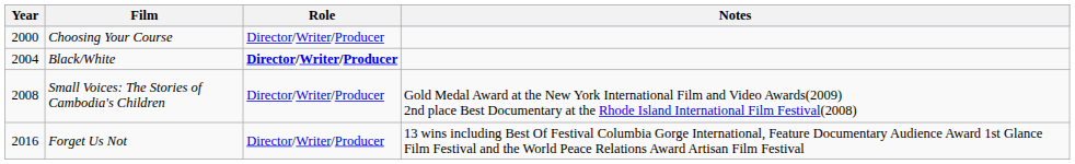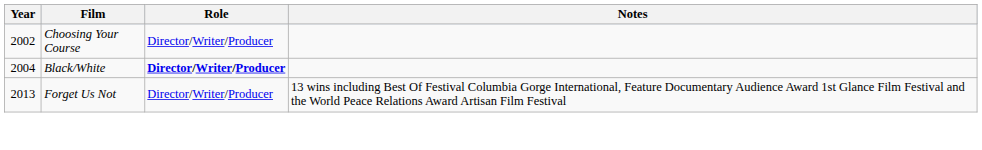Choosing Your Course | Year: 2000 -> 2002
- row: 2008 | Small Voices: The Stories of Cambodia's Children | Director/Writer/Producer | Gold Medal Award at the New York International Film and Video Awards(2009) 2nd place Best Documentary at the Rhode Island International Film Festival(2008)
Forget Us Not | Year: 2016 -> 2013
